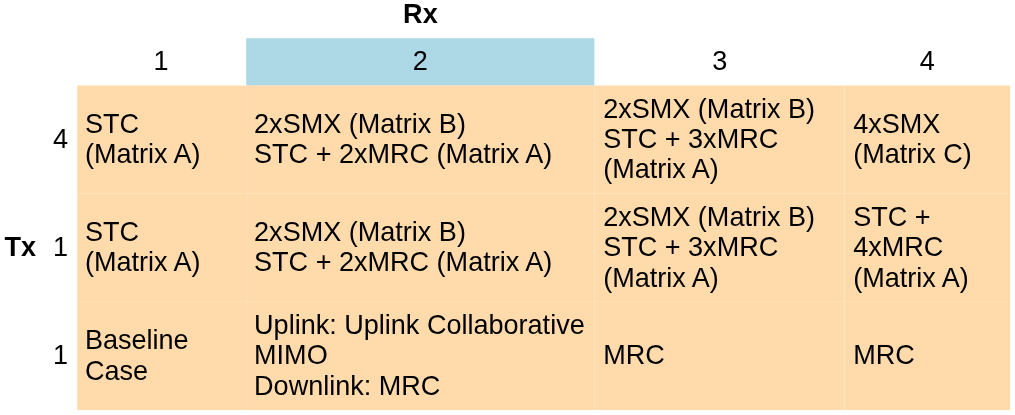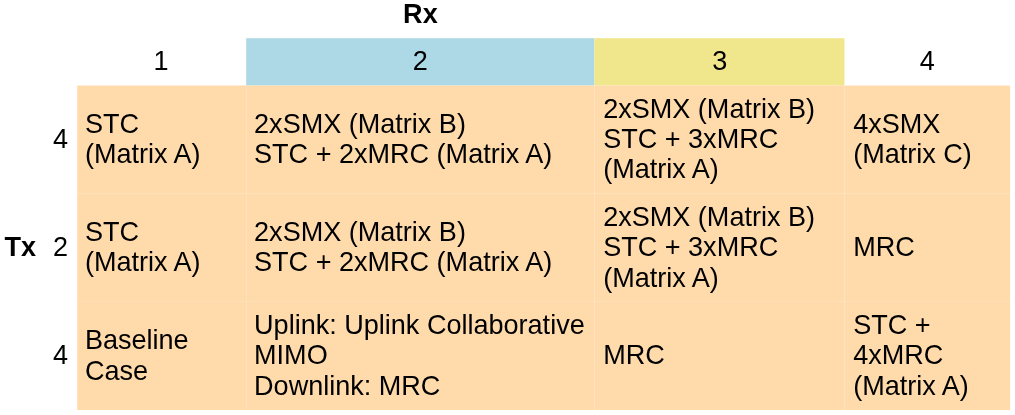row 2 | column 5: no background -> khaki background
row 4 | column 2: 1 -> 2
row 4 | column 6: STC + 4xMRC (Matrix A) -> MRC
row 5 | column 2: 1 -> 4
row 5 | column 6: MRC -> STC + 4xMRC (Matrix A)
